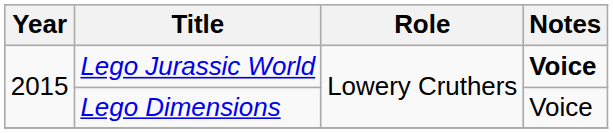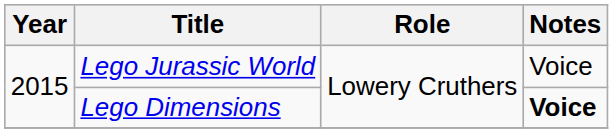Lego Jurassic World | Notes: bold -> normal
Lego Dimensions | Notes: normal -> bold
